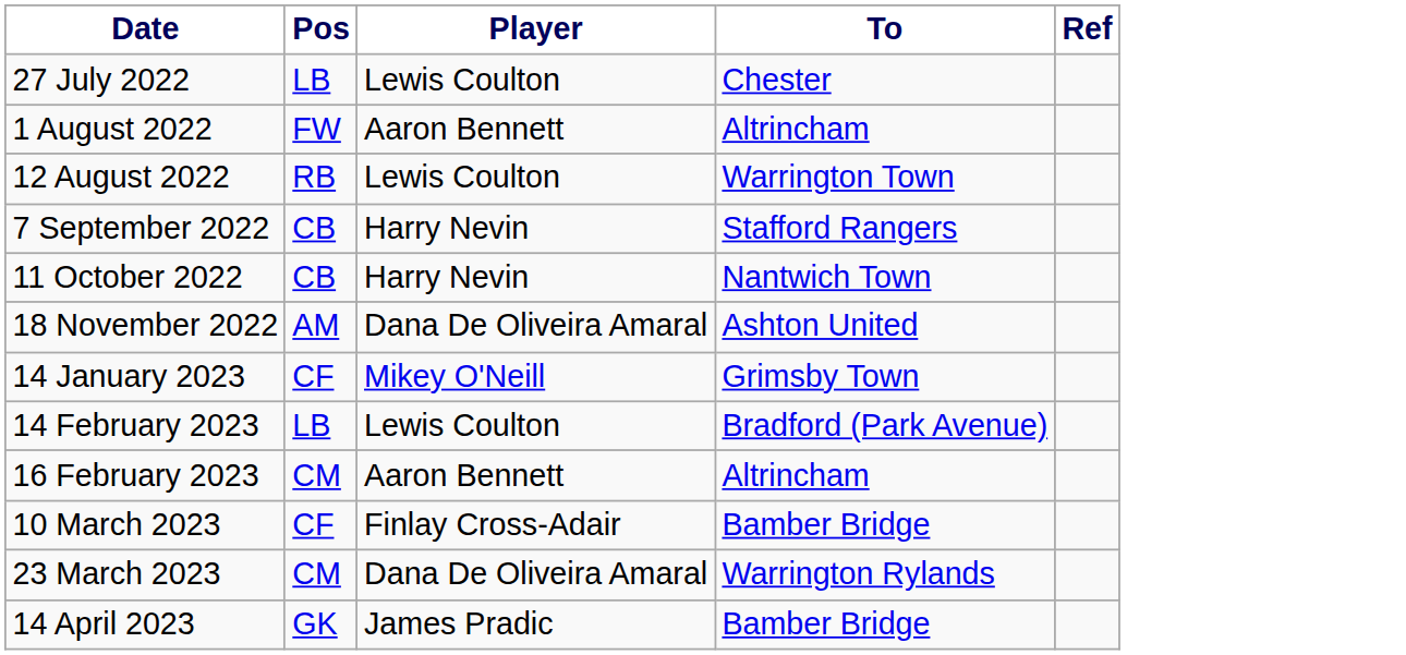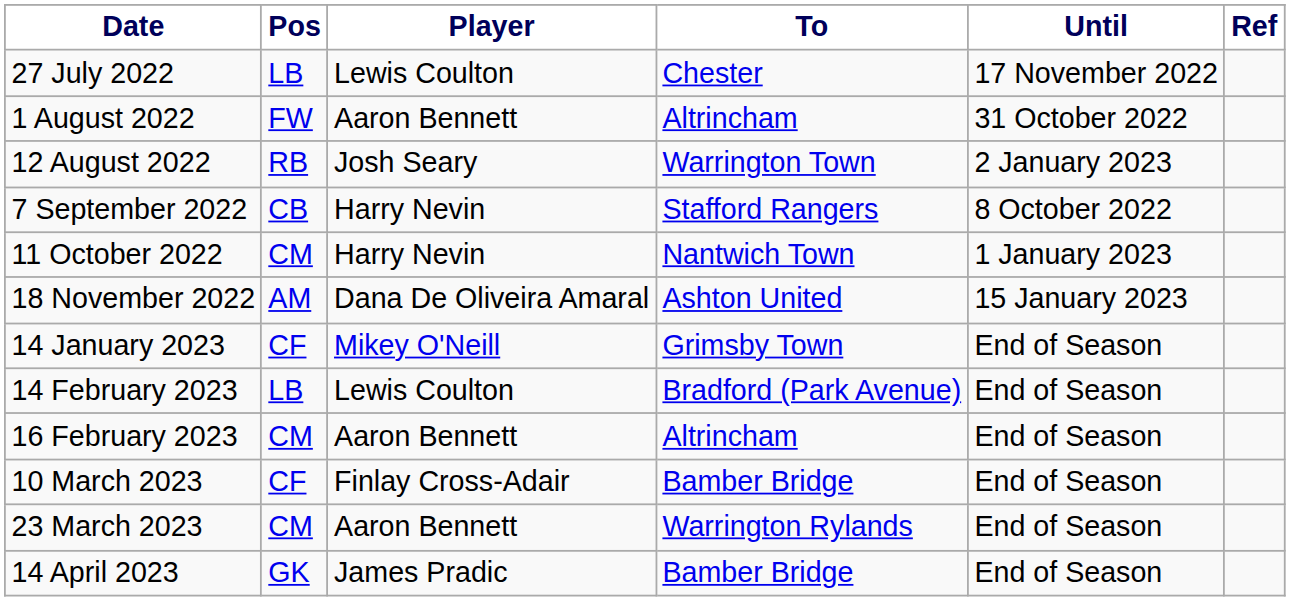+ column: Until | 17 November 2022 | 31 October 2022 | 2 January 2023 | 8 October 2022 | 1 January 2023 | 15 January 2023 | End of Season | End of Season | End of Season | End of Season | End of Season | End of Season
12 August 2022 | Player: Lewis Coulton -> Josh Seary
11 October 2022 | Pos: CB -> CM
23 March 2023 | Player: Dana De Oliveira Amaral -> Aaron Bennett
